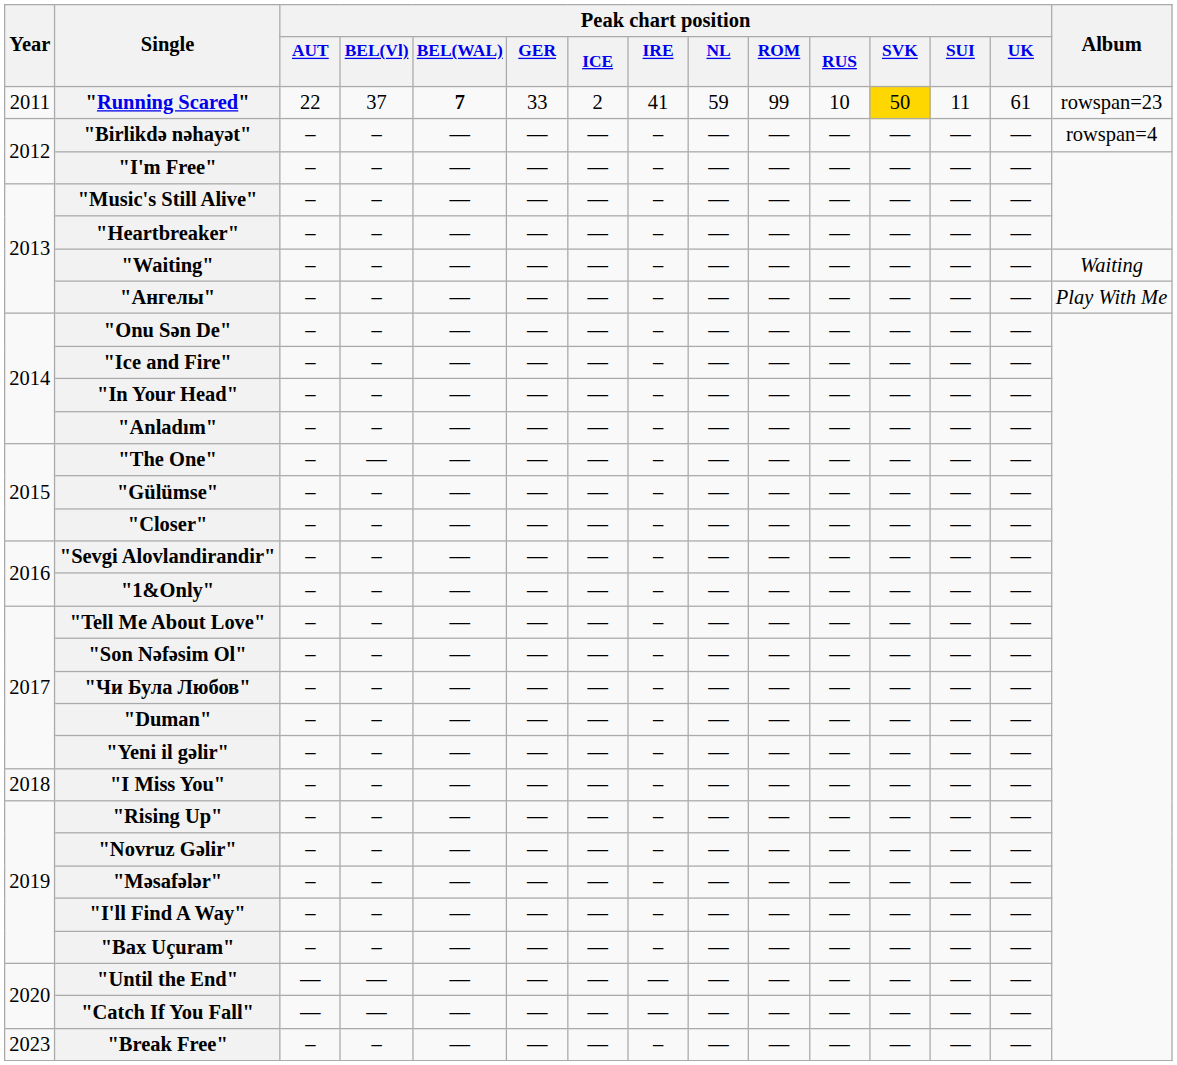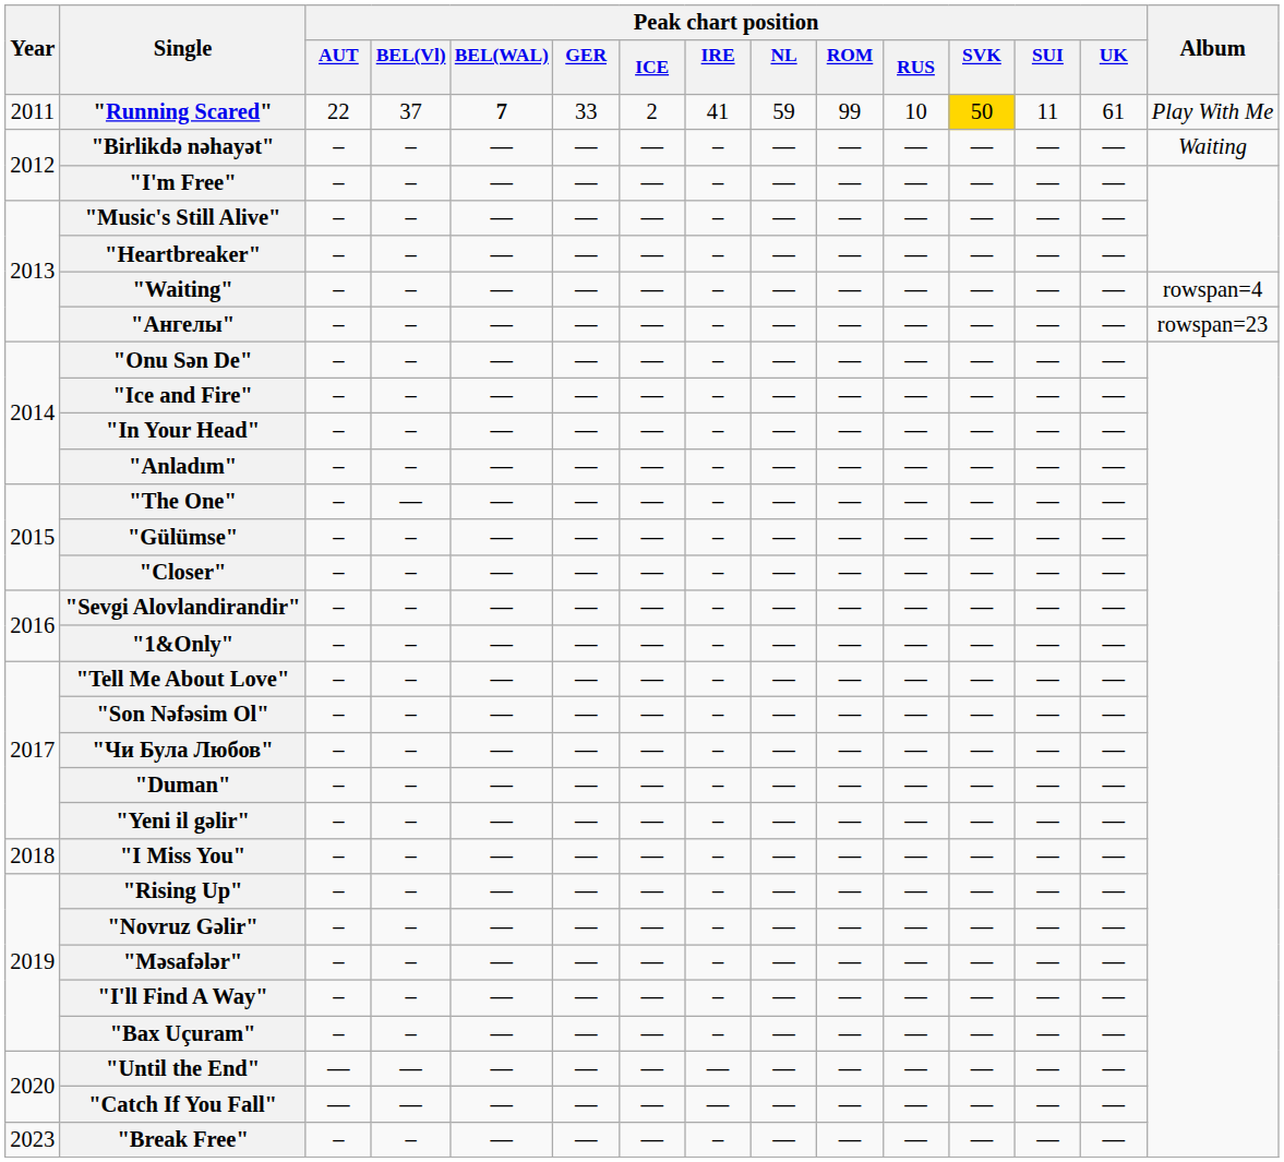"Running Scared" | Album: rowspan=23 -> Play With Me
"Birlikdə nəhayət" | Album: rowspan=4 -> Waiting
"Waiting" | Album: Waiting -> rowspan=4
"Ангелы" | Album: Play With Me -> rowspan=23
